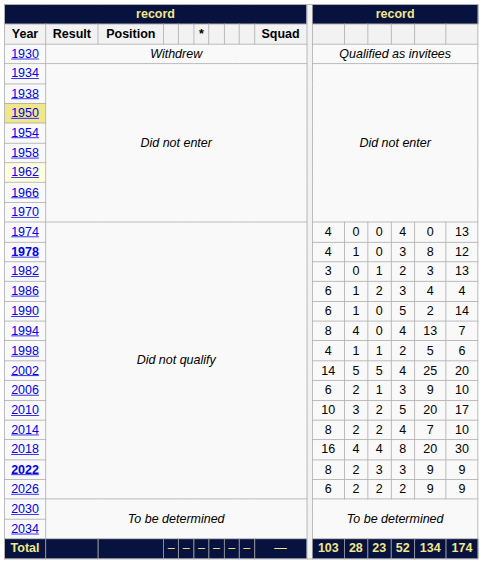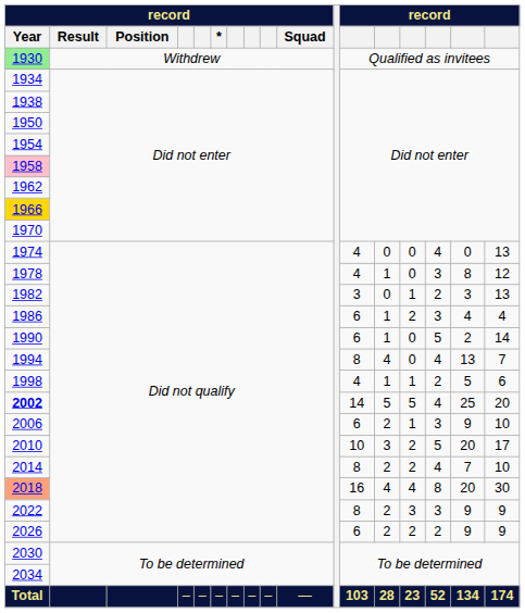1930 | record / Year: no background -> lightgreen background
1950 | record / Year: khaki background -> no background
1958 | record / Year: no background -> pink background
1962 | record / Year: lightyellow background -> no background
1966 | record / Year: no background -> gold background
1978 | record / Year: bold -> normal
2002 | record / Year: normal -> bold
2018 | record / Year: no background -> lightsalmon background
2022 | record / Year: bold -> normal
